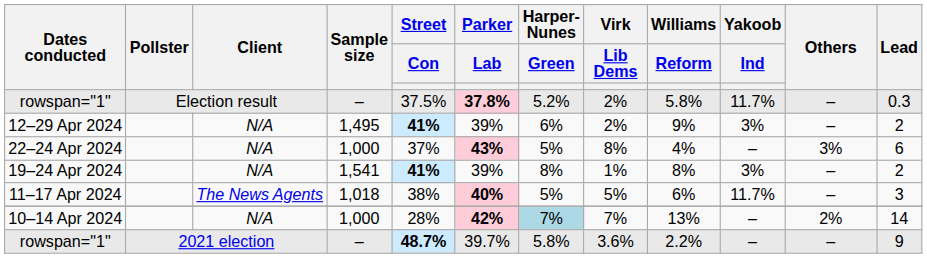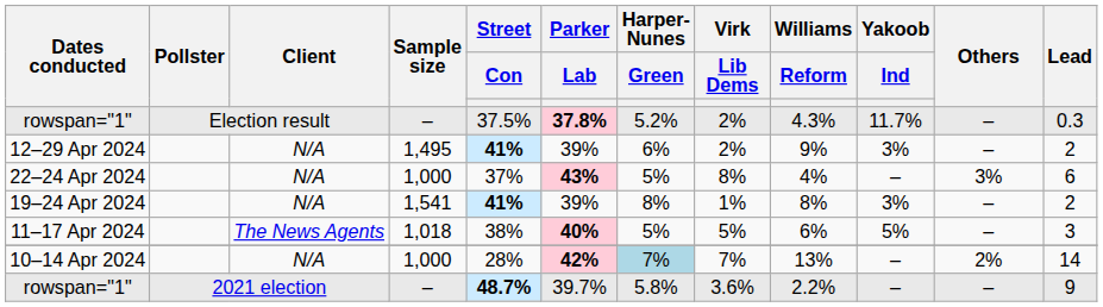rowspan="1" / Election result | Williams / Reform: 5.8% -> 4.3%
11–17 Apr 2024 | Yakoob / Ind: 11.7% -> 5%
